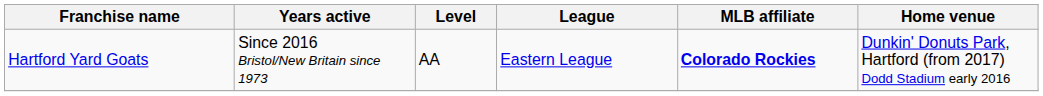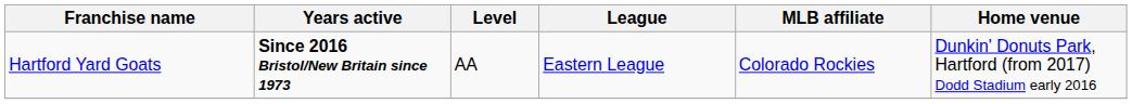Hartford Yard Goats | Years active: normal -> bold
Hartford Yard Goats | MLB affiliate: bold -> normal
